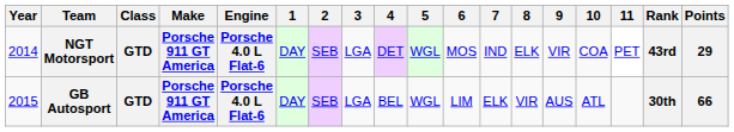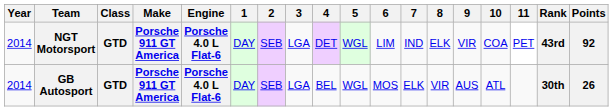NGT Motorsport | 6: MOS -> LIM
NGT Motorsport | Points: 29 -> 92
GB Autosport | Year: 2015 -> 2014
GB Autosport | 6: LIM -> MOS
GB Autosport | Points: 66 -> 26
